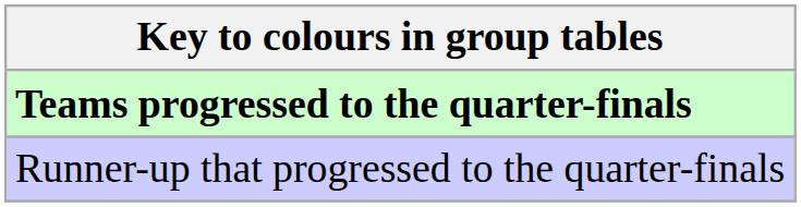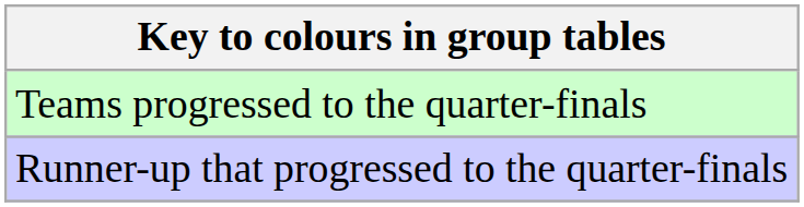row 2 | column 1: bold -> normal
